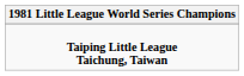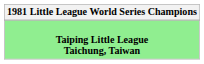row 2 | column 1: no background -> lightgreen background
